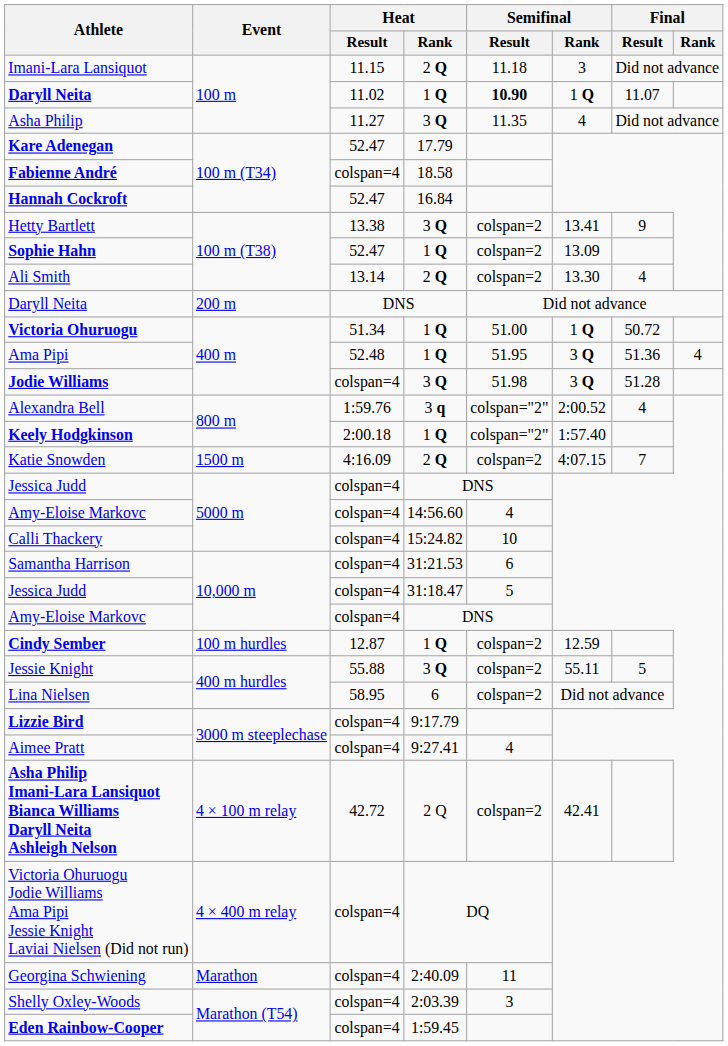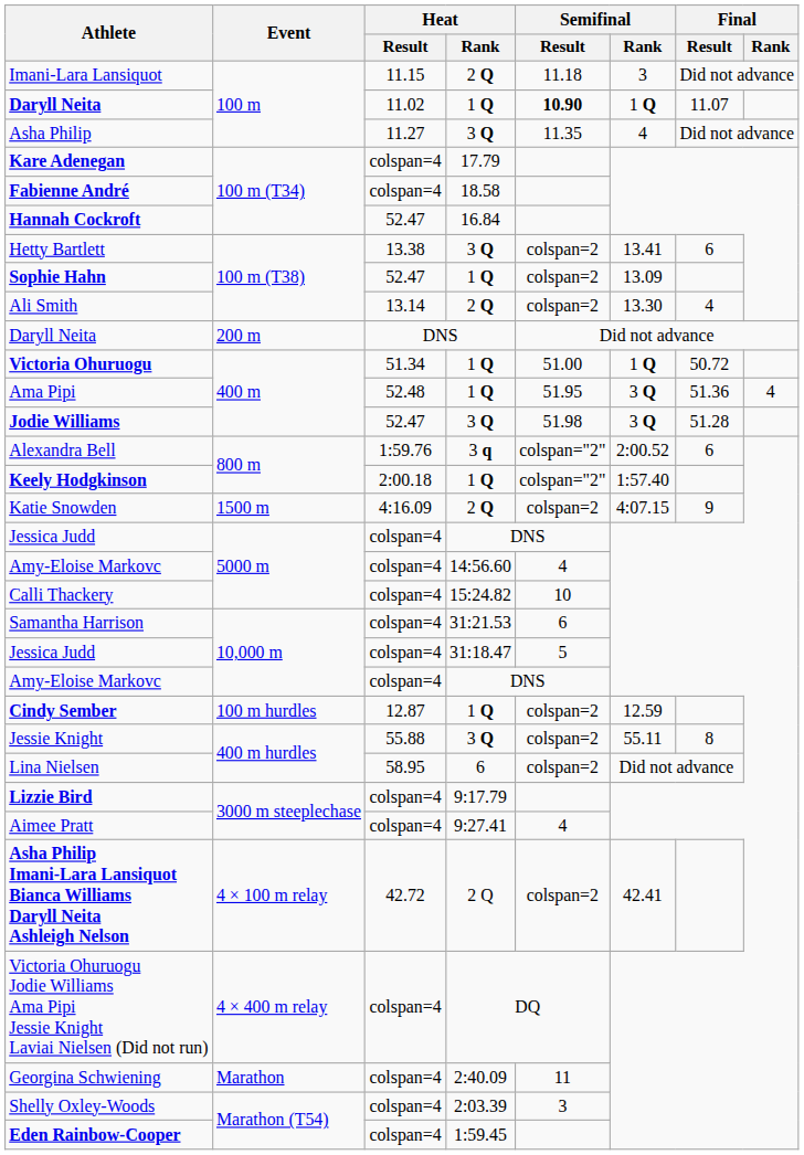Kare Adenegan | Heat / Result: 52.47 -> colspan=4
Hetty Bartlett | Final / Result: 9 -> 6
Jodie Williams | Heat / Result: colspan=4 -> 52.47
Alexandra Bell | Final / Result: 4 -> 6
Katie Snowden | Final / Result: 7 -> 9
Jessie Knight | Final / Result: 5 -> 8
